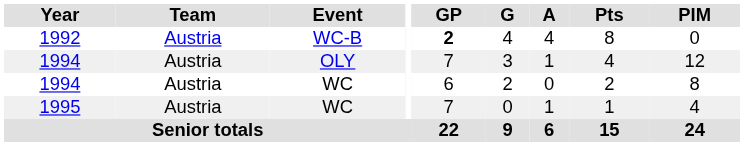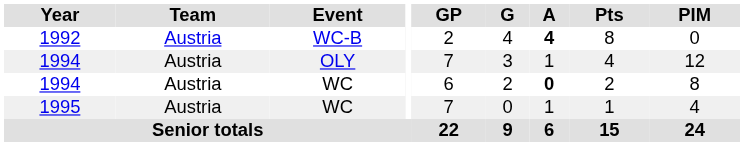1992 | GP: bold -> normal
1992 | A: normal -> bold
1994 / WC | A: normal -> bold
